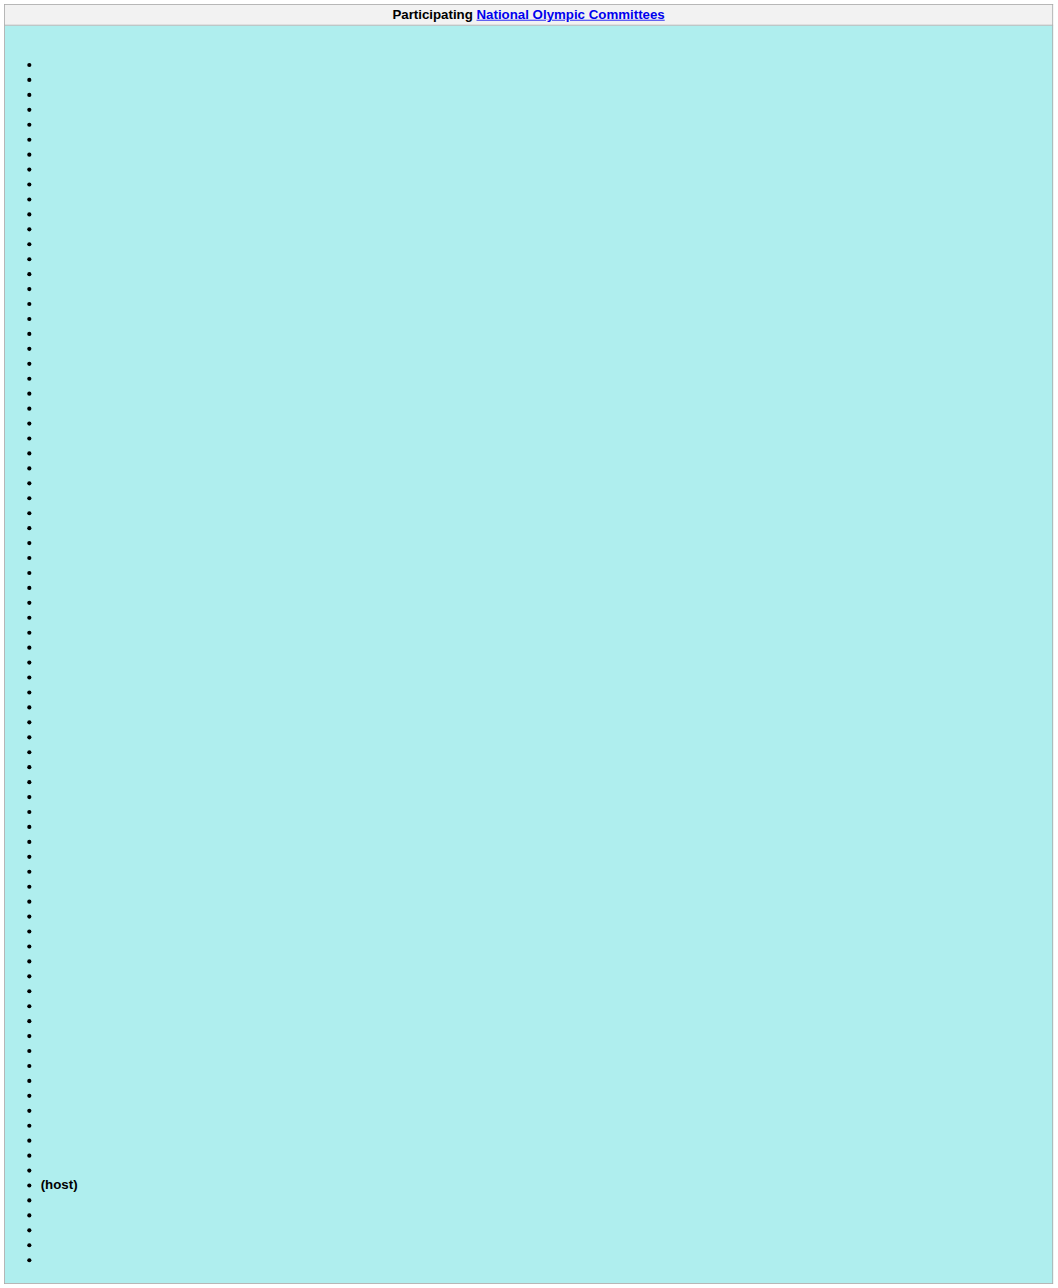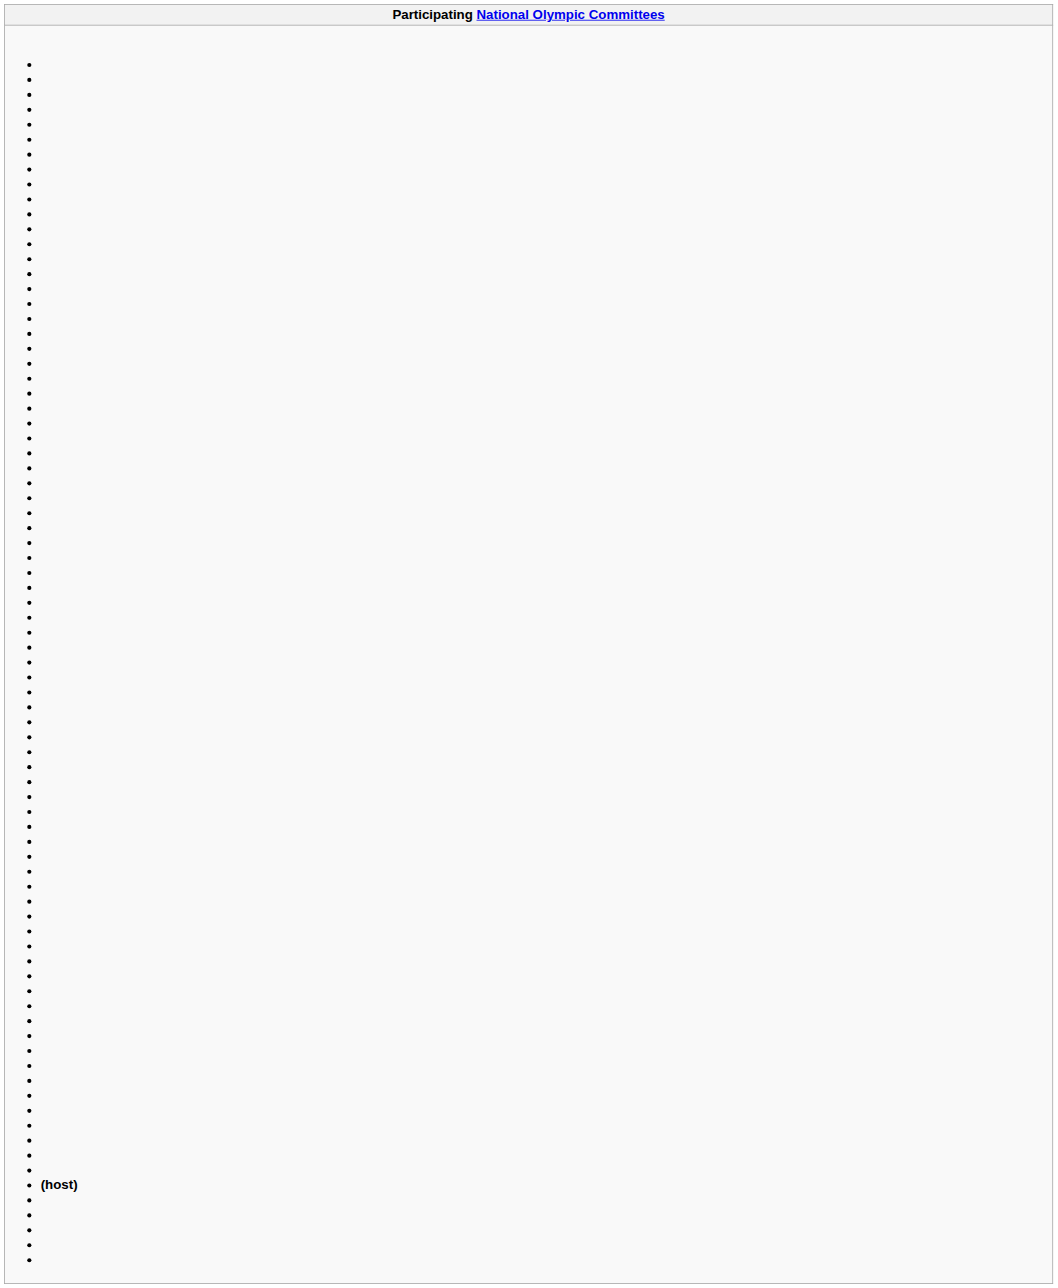row 2 | column 1: paleturquoise background -> no background
